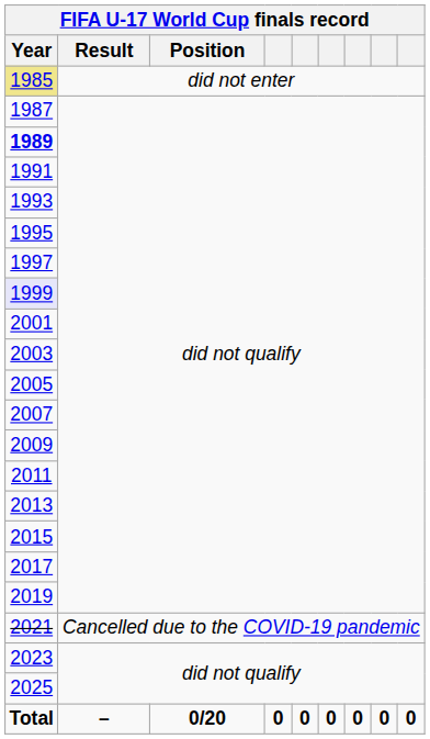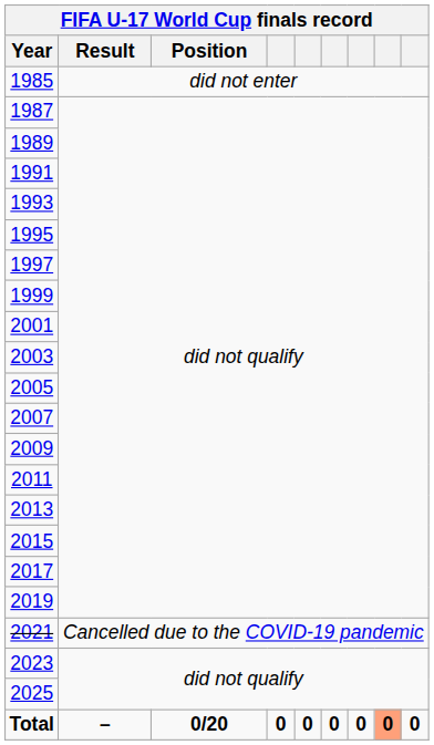1985 | Year: khaki background -> no background
1989 | Year: bold -> normal
1999 | Year: lavender background -> no background
Total | column 8: no background -> lightsalmon background
